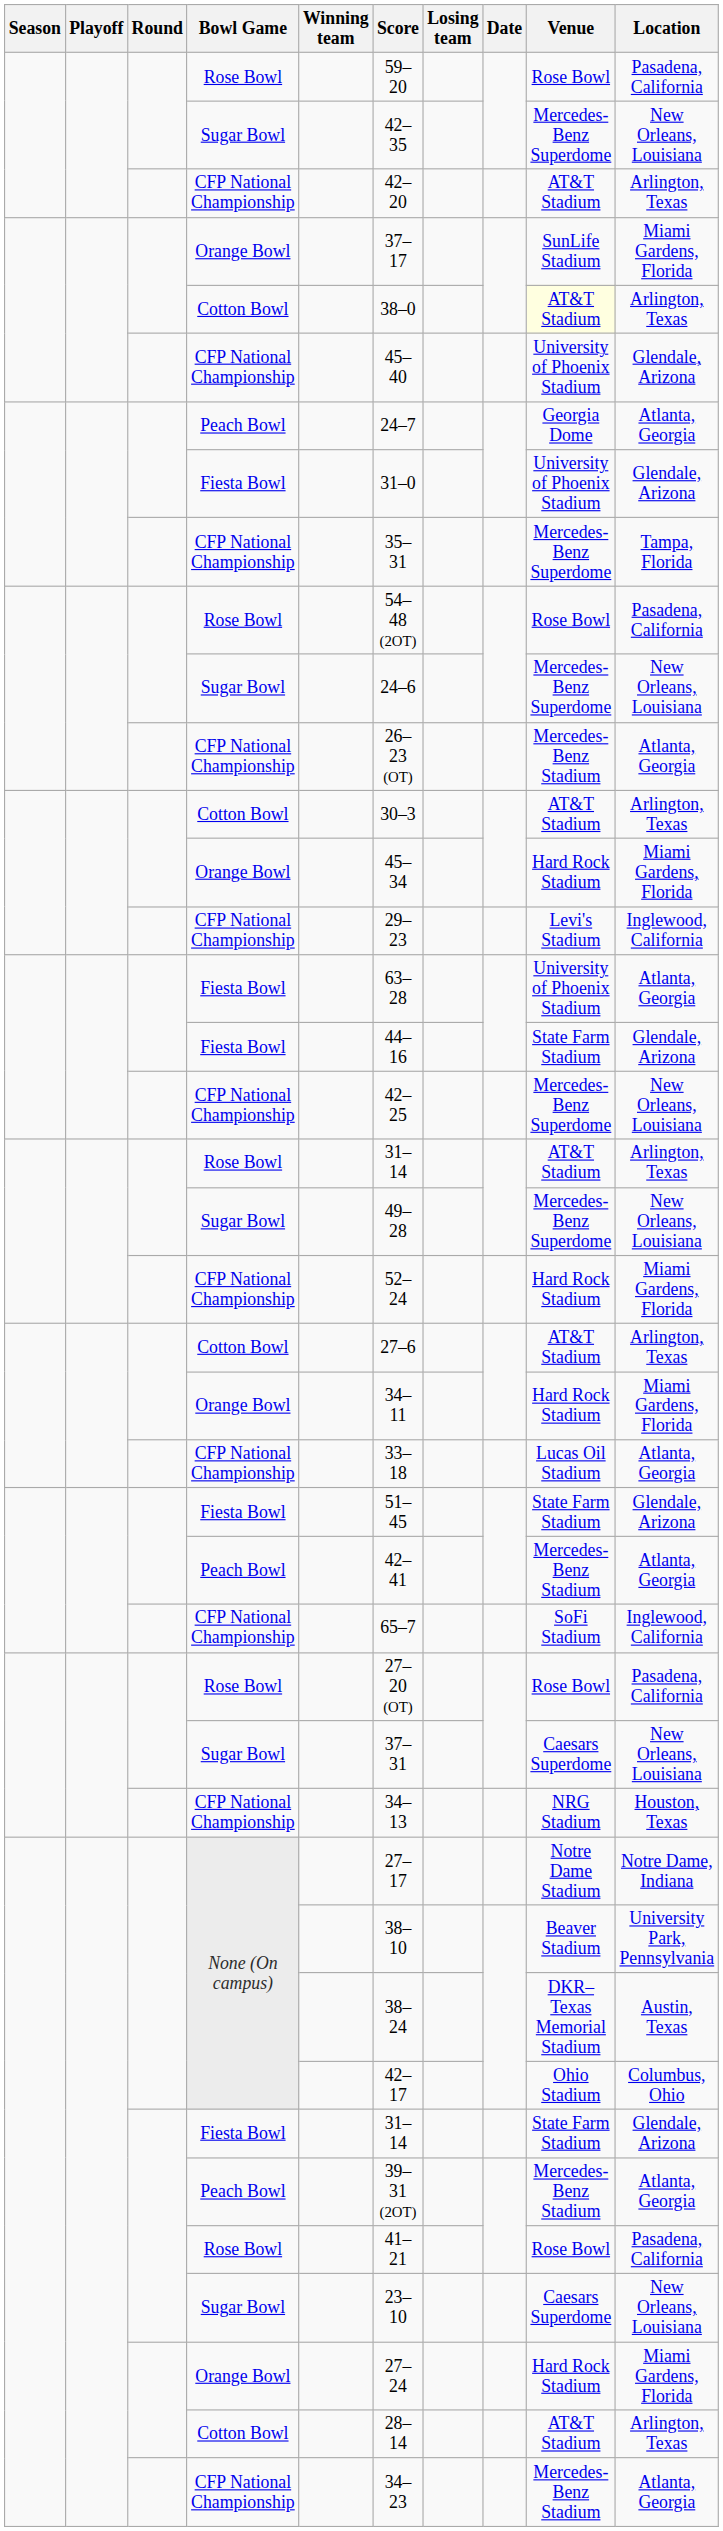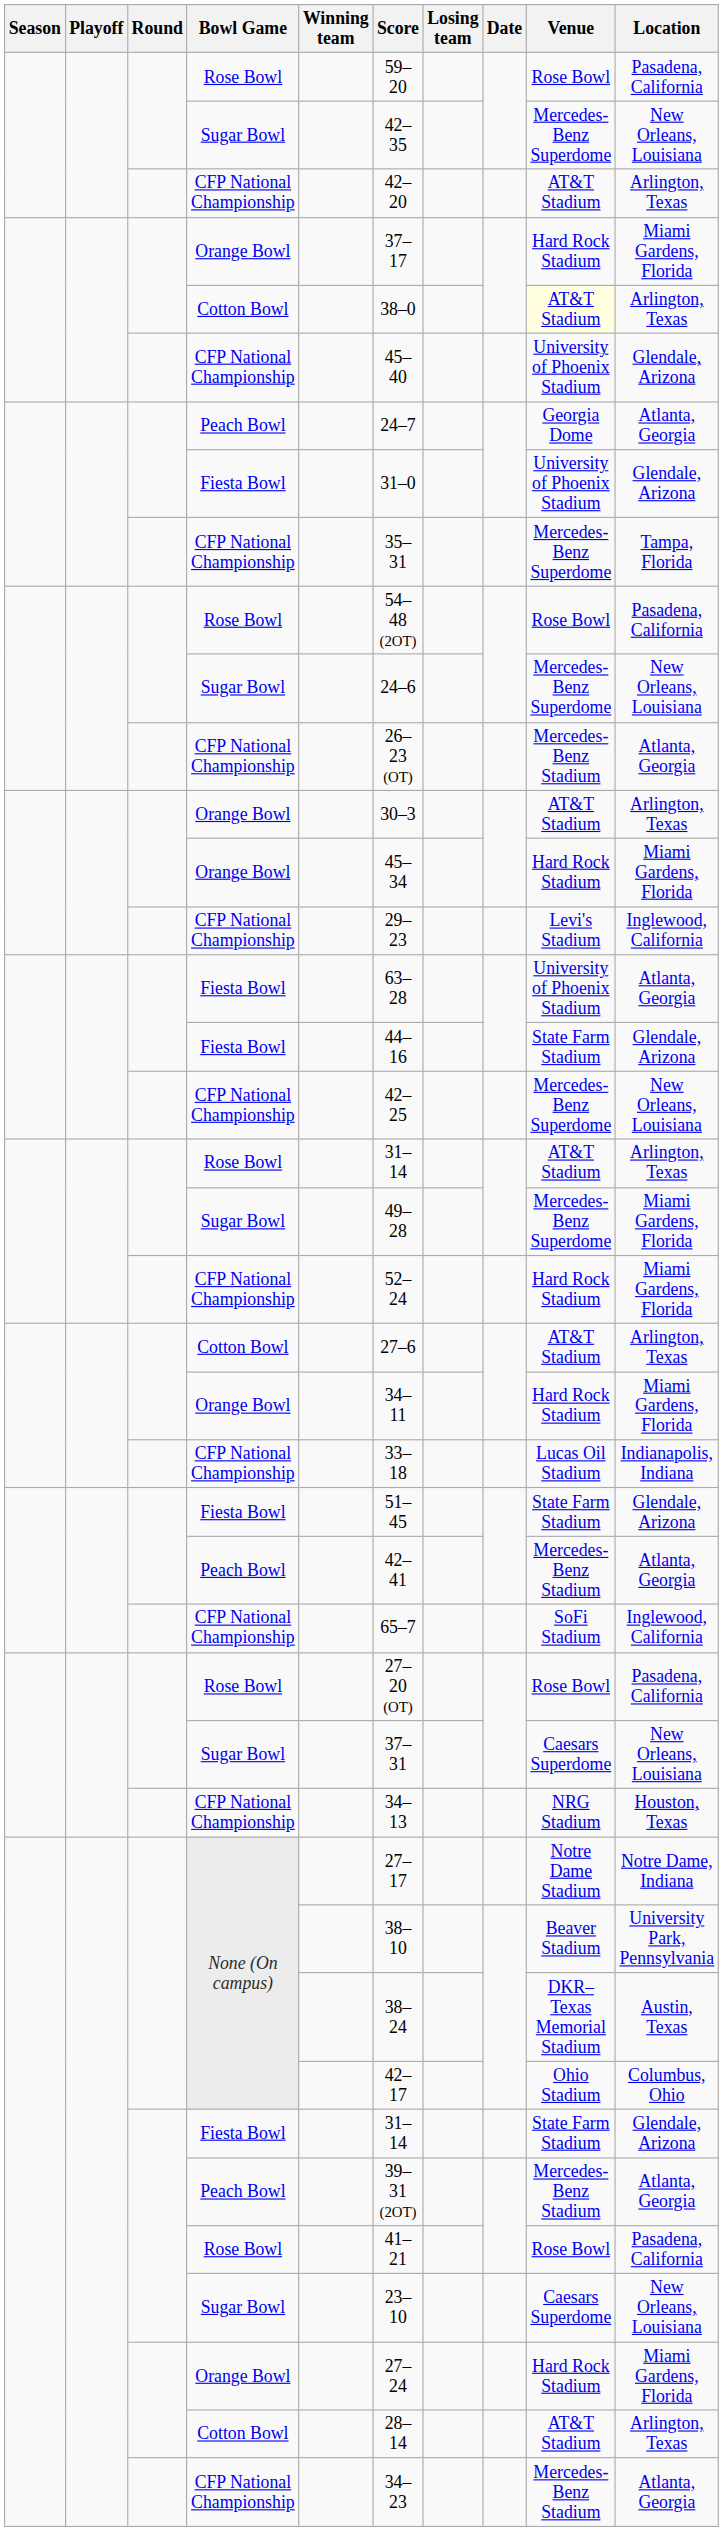row 5 | Venue: SunLife Stadium -> Hard Rock Stadium
row 14 | Bowl Game: Cotton Bowl -> Orange Bowl
row 21 | Location: New Orleans, Louisiana -> Miami Gardens, Florida
row 25 | Location: Atlanta, Georgia -> Indianapolis, Indiana
